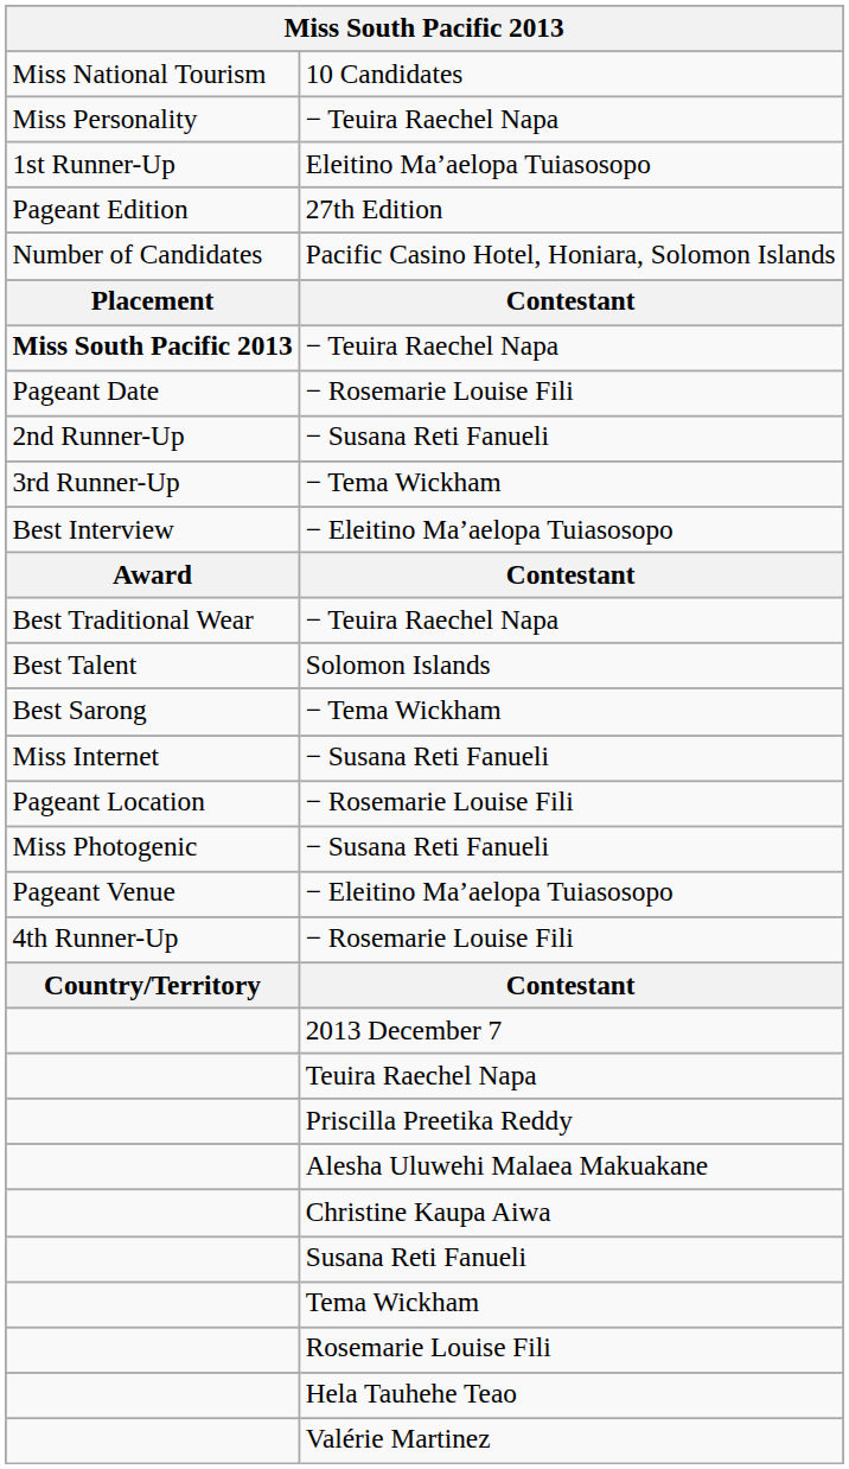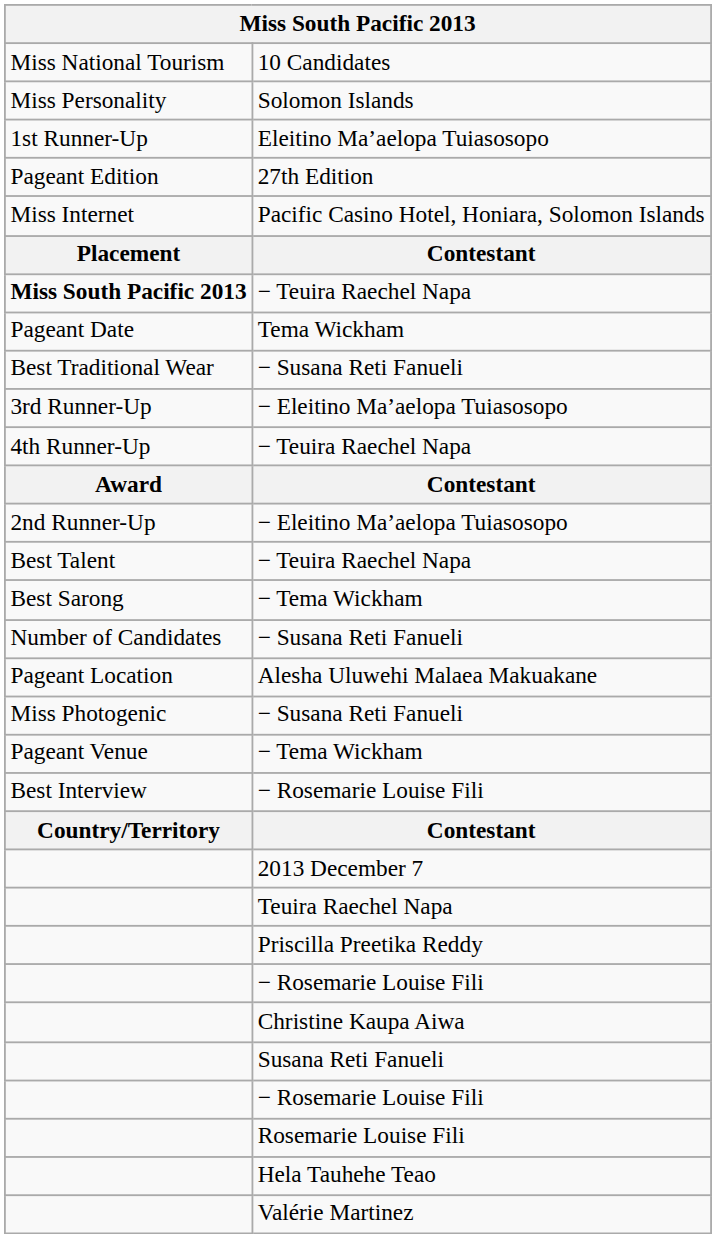row 3 | column 2: − Teuira Raechel Napa -> Solomon Islands
row 6 | column 1: Number of Candidates -> Miss Internet
row 9 | column 2: − Rosemarie Louise Fili -> Tema Wickham
row 10 | column 1: 2nd Runner-Up -> Best Traditional Wear
row 11 | column 2: − Tema Wickham -> − Eleitino Ma’aelopa Tuiasosopo
row 12 | column 1: Best Interview -> 4th Runner-Up
row 12 | column 2: − Eleitino Ma’aelopa Tuiasosopo -> − Teuira Raechel Napa
row 14 | column 1: Best Traditional Wear -> 2nd Runner-Up
row 14 | column 2: − Teuira Raechel Napa -> − Eleitino Ma’aelopa Tuiasosopo
row 15 | column 2: Solomon Islands -> − Teuira Raechel Napa
row 17 | column 1: Miss Internet -> Number of Candidates
row 18 | column 2: − Rosemarie Louise Fili -> Alesha Uluwehi Malaea Makuakane
row 20 | column 2: − Eleitino Ma’aelopa Tuiasosopo -> − Tema Wickham
row 21 | column 1: 4th Runner-Up -> Best Interview
row 26 | column 2: Alesha Uluwehi Malaea Makuakane -> − Rosemarie Louise Fili
row 29 | column 2: Tema Wickham -> − Rosemarie Louise Fili
